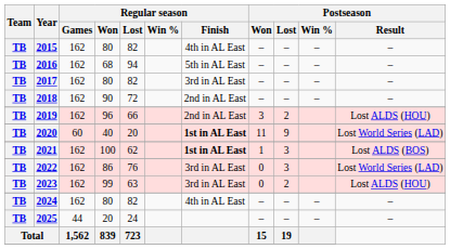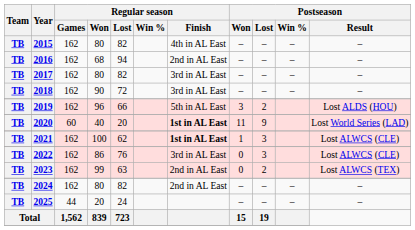2016 | Regular season / Finish: 5th in AL East -> 2nd in AL East
2018 | Regular season / Finish: 2nd in AL East -> 3rd in AL East
2019 | Regular season / Finish: 2nd in AL East -> 5th in AL East
2021 | Postseason / Result: Lost ALDS (BOS) -> Lost ALWCS (CLE)
2022 | Postseason / Result: Lost World Series (LAD) -> Lost ALWCS (CLE)
2023 | Regular season / Finish: 3rd in AL East -> 2nd in AL East
2023 | Postseason / Result: Lost ALDS (HOU) -> Lost ALWCS (TEX)
2024 | Regular season / Finish: 4th in AL East -> 2nd in AL East
